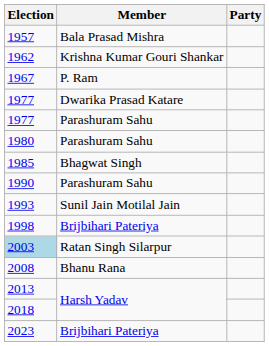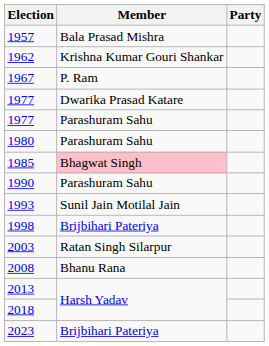1985 | Member: no background -> pink background
2003 | Election: lightblue background -> no background
